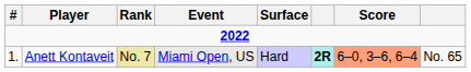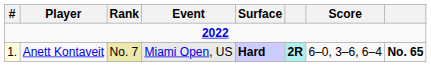Anett Kontaveit | #: no background -> lightyellow background
Anett Kontaveit | Surface: normal -> bold
Anett Kontaveit | Score: lightsalmon background -> no background
Anett Kontaveit | column 8: normal -> bold
